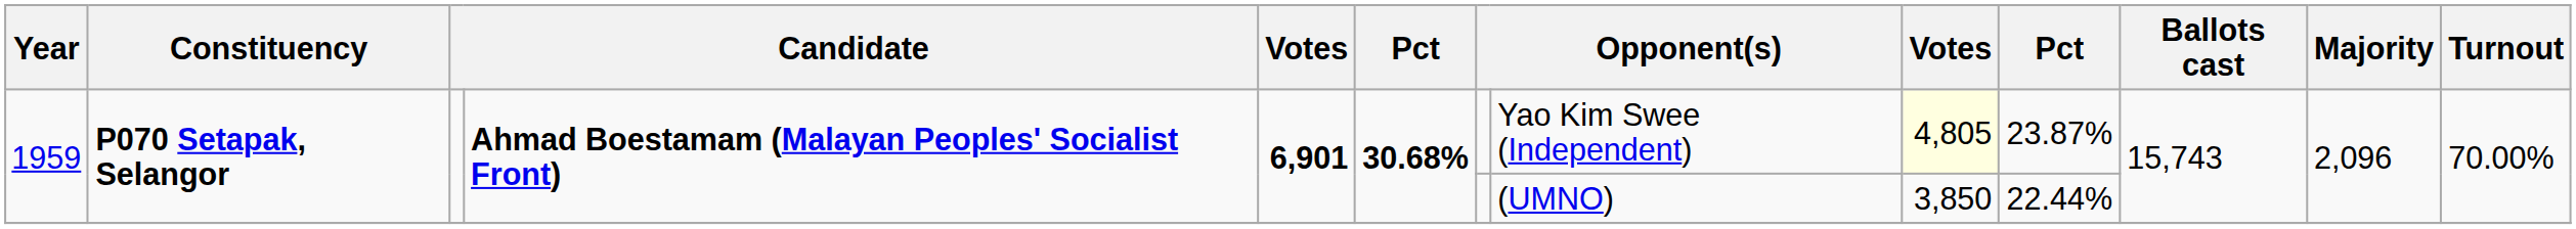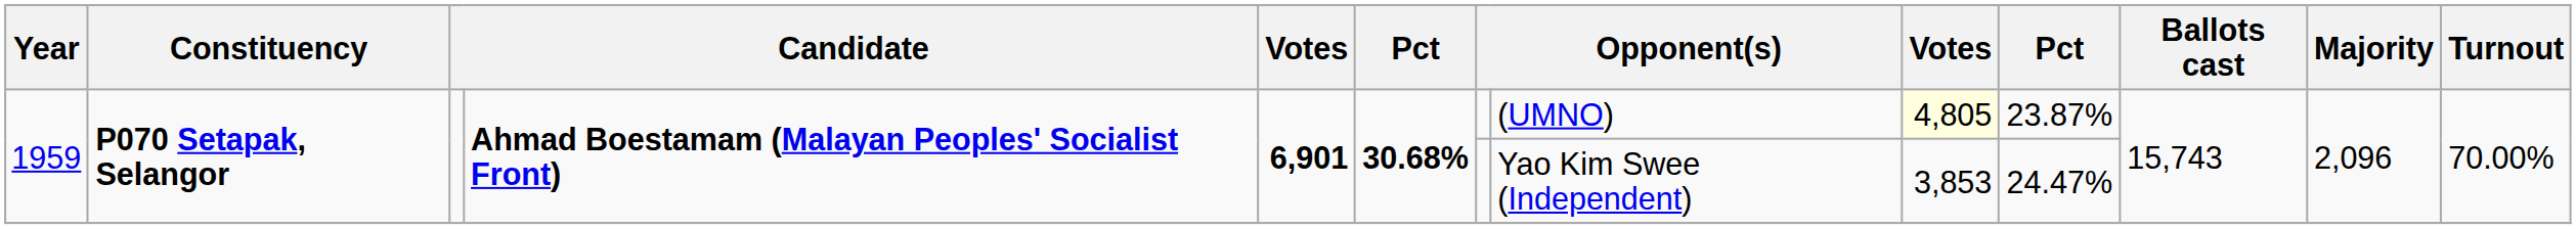row 2 | column 8: Yao Kim Swee (Independent) -> (UMNO)
row 3 | column 8: (UMNO) -> Yao Kim Swee (Independent)
row 3 | column 9: 3,850 -> 3,853
row 3 | column 10: 22.44% -> 24.47%
